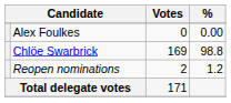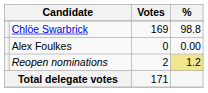rows swapped: Chlöe Swarbrick <-> Alex Foulkes
Reopen nominations | %: no background -> khaki background
